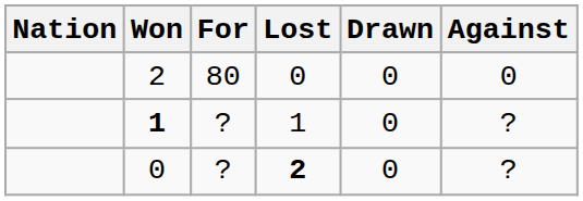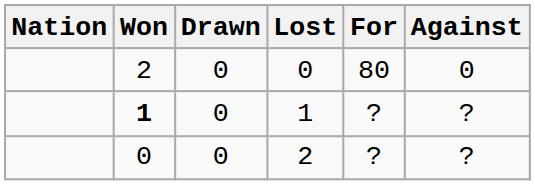columns swapped: Drawn <-> For
row 4 | Lost: bold -> normal
